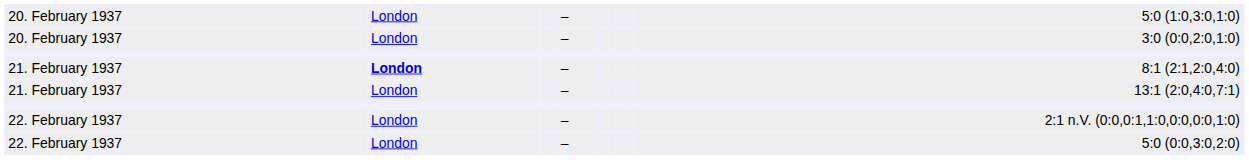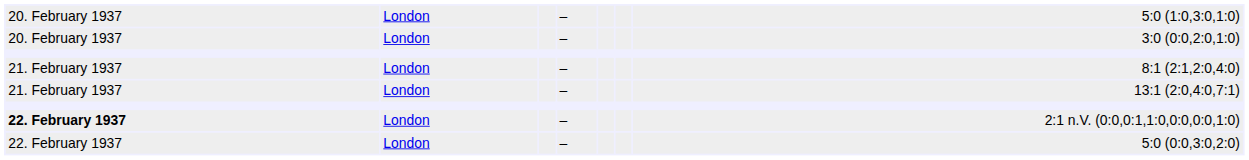row 3 | column 2: bold -> normal
row 5 | column 1: normal -> bold
